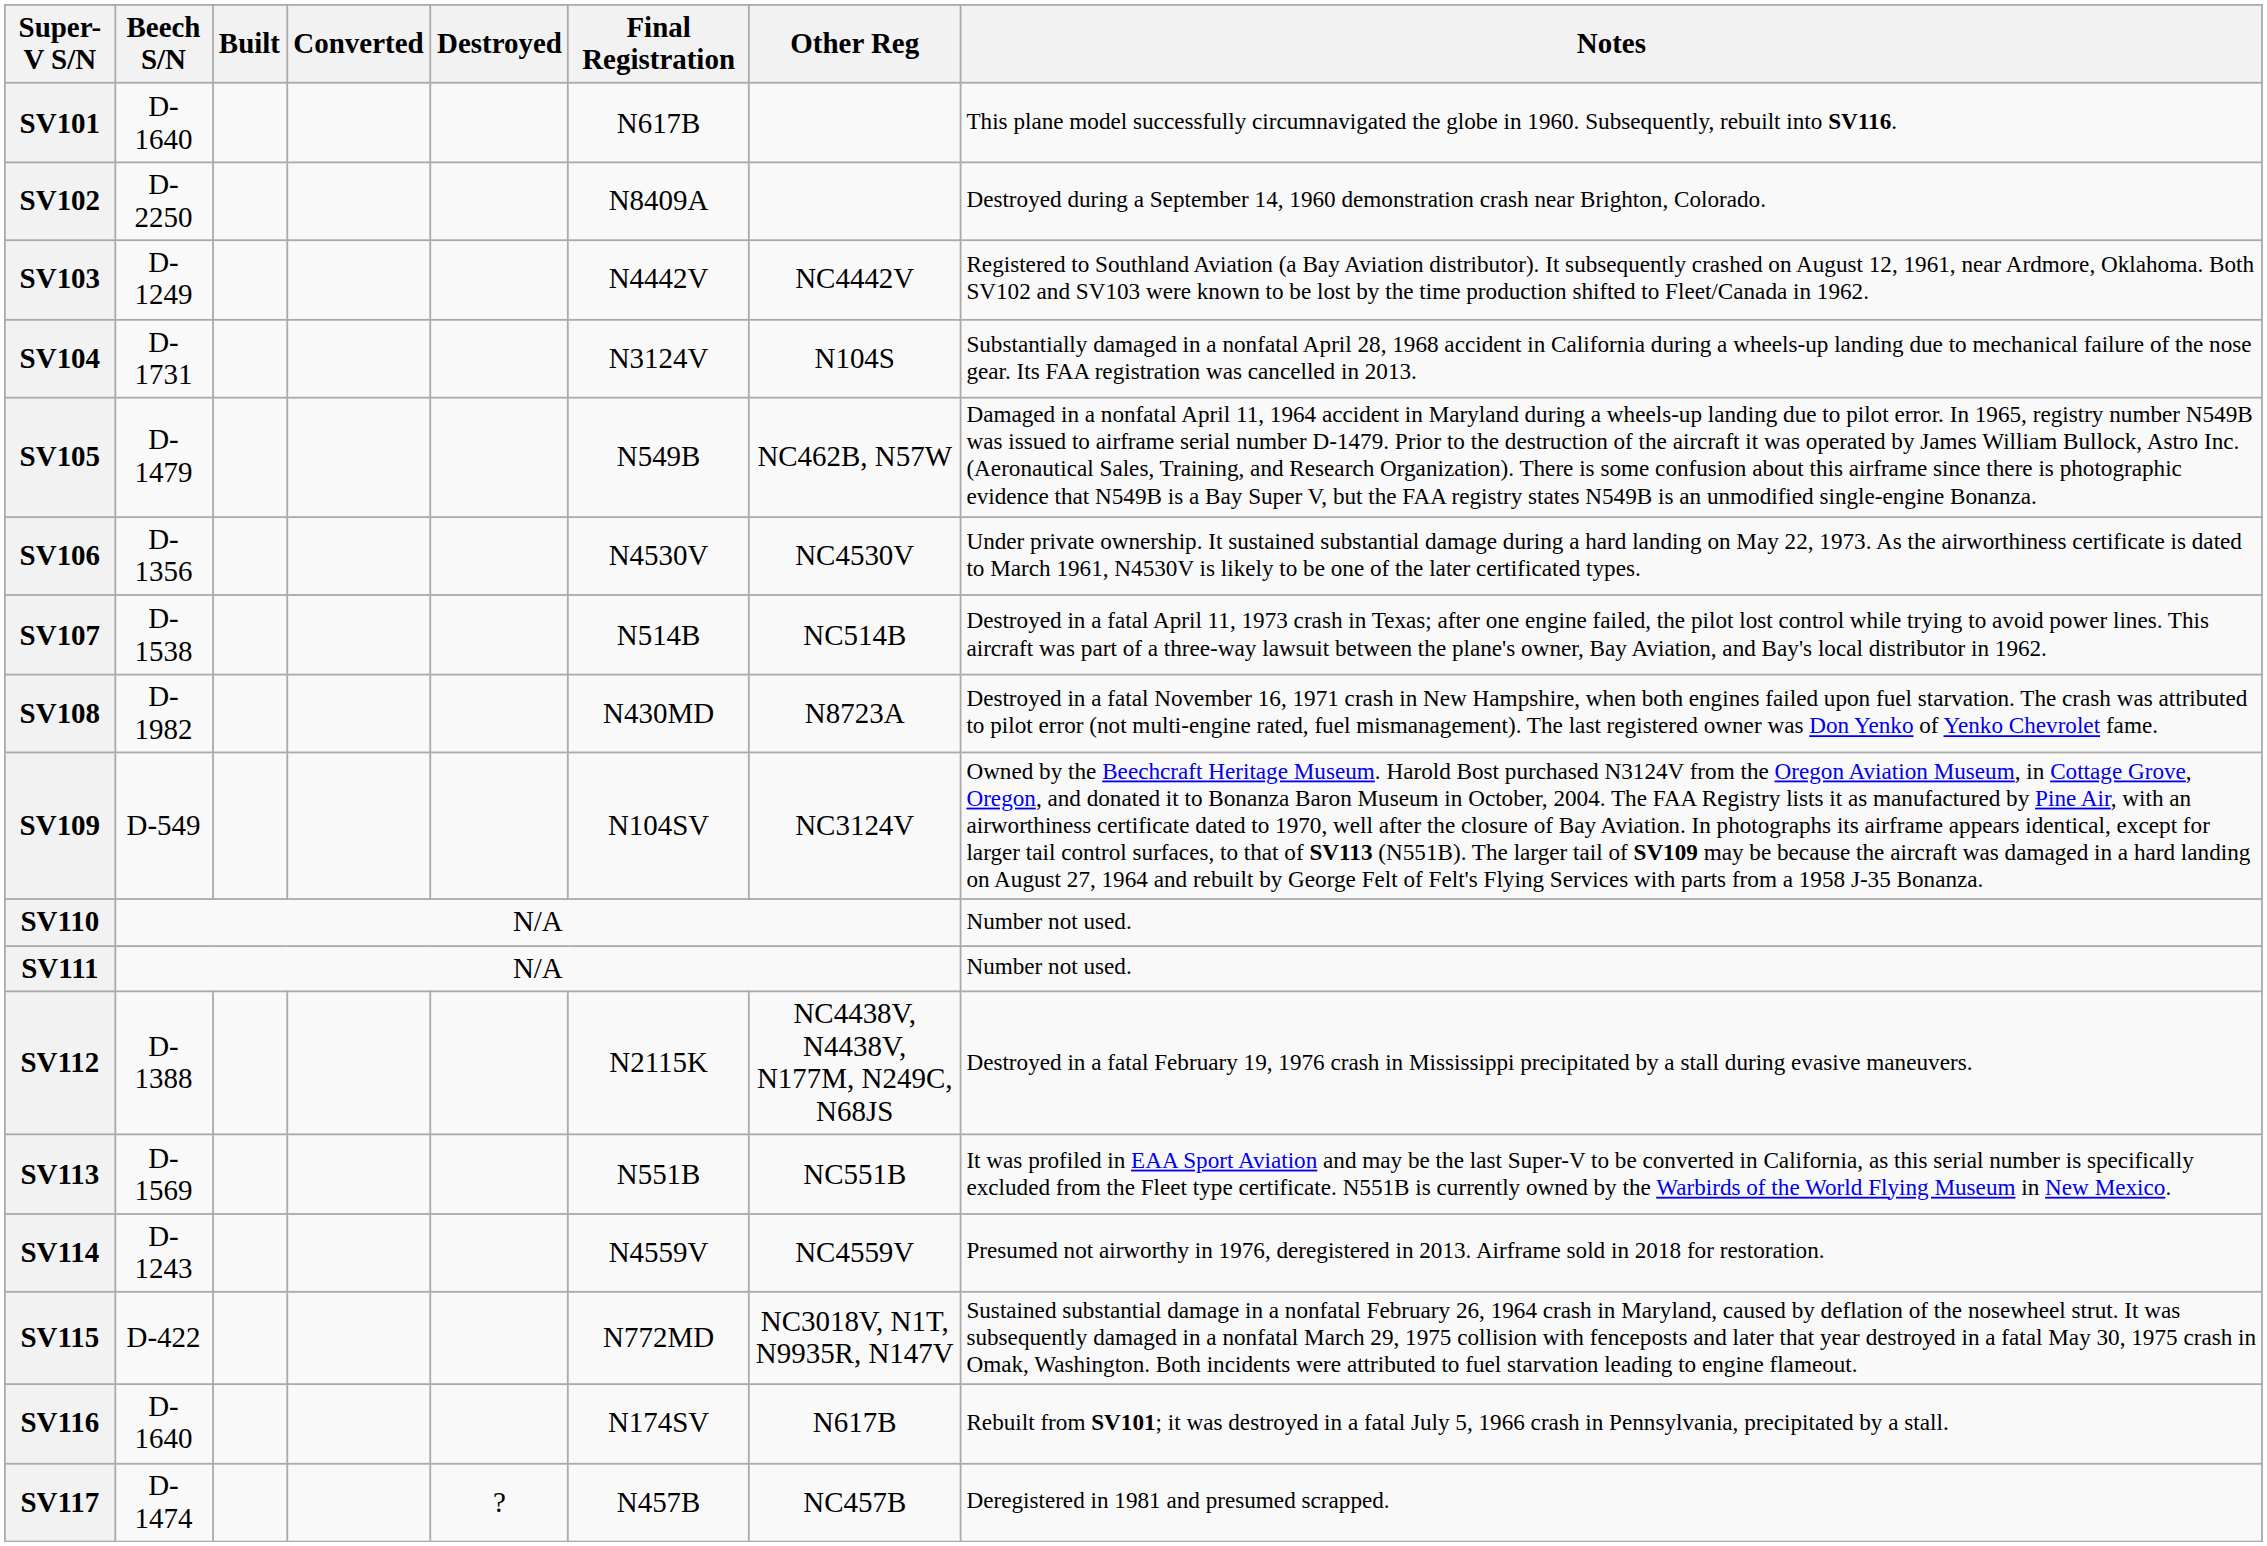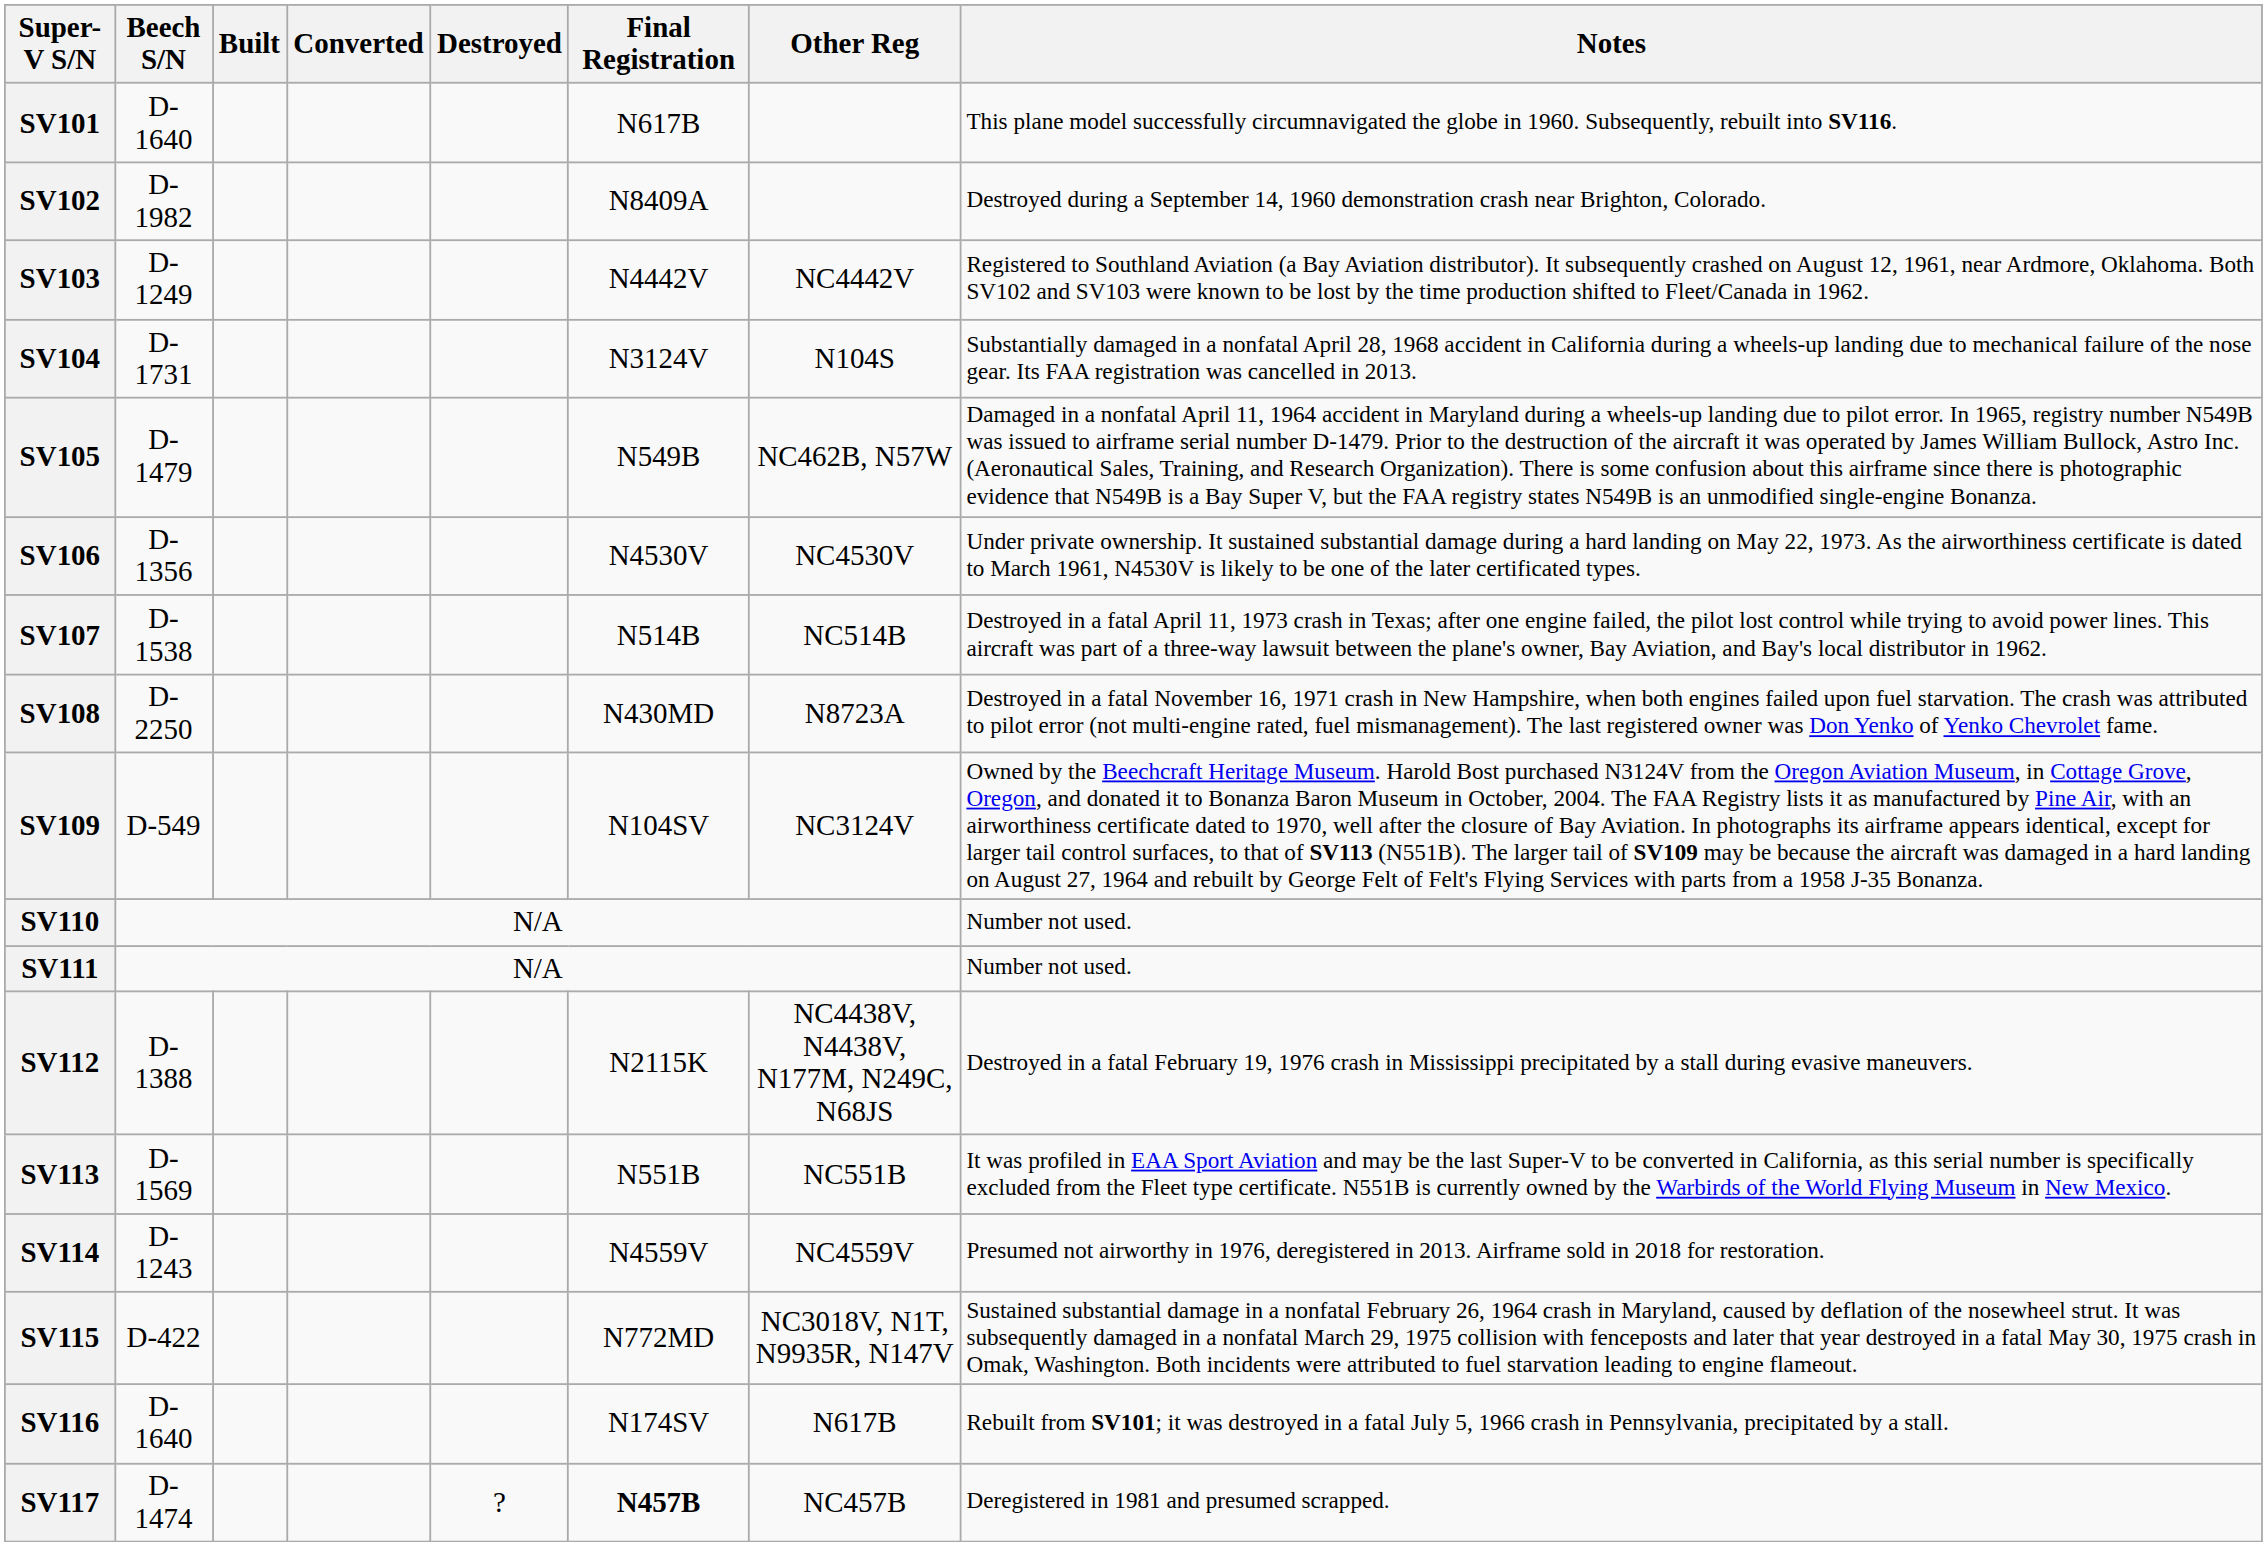SV102 | Beech S/N: D-2250 -> D-1982
SV108 | Beech S/N: D-1982 -> D-2250
SV117 | Final Registration: normal -> bold
